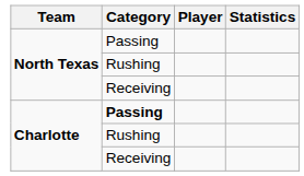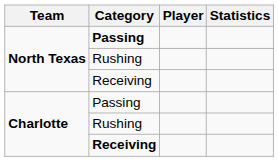North Texas / Passing | Category: normal -> bold
Charlotte / Passing | Category: bold -> normal
Charlotte / Receiving | Category: normal -> bold
